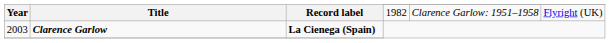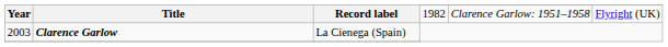2003 | Record label: bold -> normal
